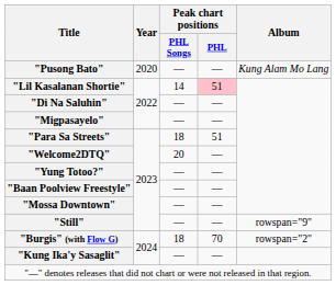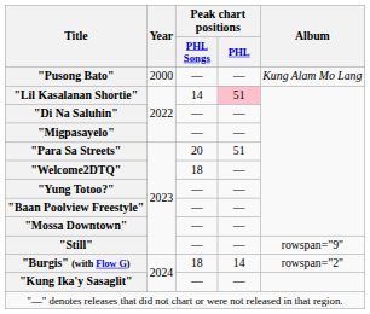"Pusong Bato" | Year: 2020 -> 2000
"Para Sa Streets" | Peak chart positions / PHL Songs: 18 -> 20
"Welcome2DTQ" | Peak chart positions / PHL Songs: 20 -> 18
"Burgis" (with Flow G) | Peak chart positions / PHL: 70 -> 14
